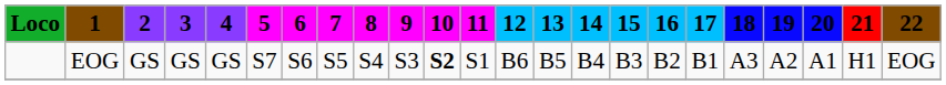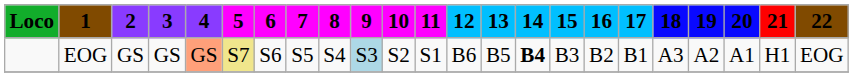row 2 | 4: no background -> lightsalmon background
row 2 | 5: no background -> khaki background
row 2 | 9: no background -> lightblue background
row 2 | 10: bold -> normal
row 2 | 14: normal -> bold
